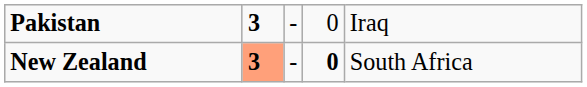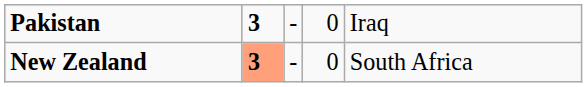New Zealand | column 4: bold -> normal
